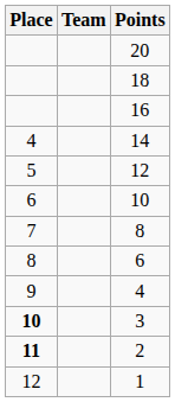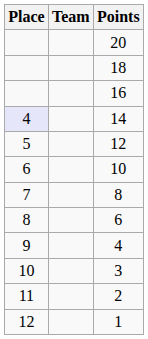14 | Place: no background -> lavender background
3 | Place: bold -> normal
2 | Place: bold -> normal
